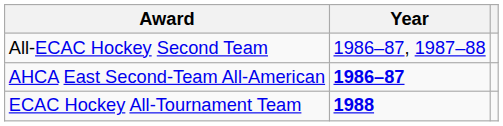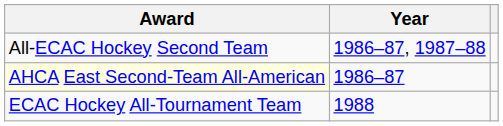row 3 | Award: no background -> lightyellow background
row 3 | Year: bold -> normal
row 4 | Year: bold -> normal
